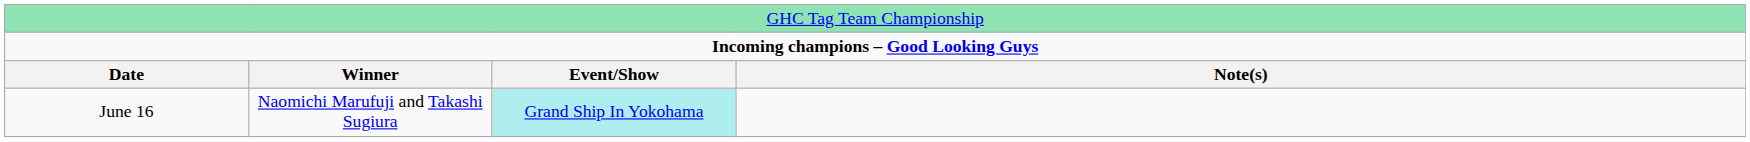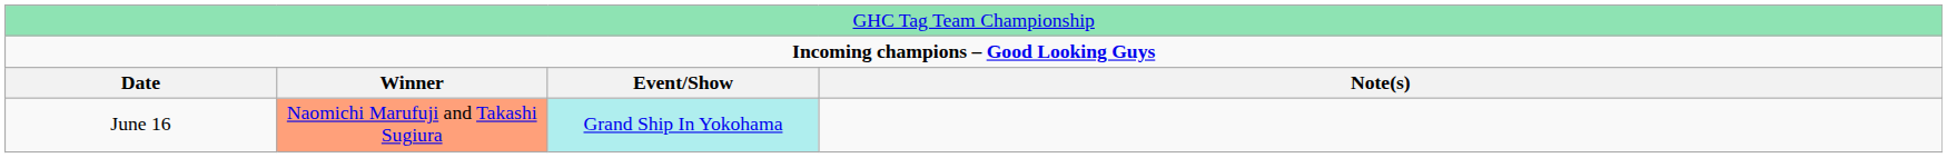June 16 | column 2: no background -> lightsalmon background
